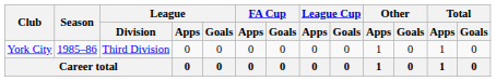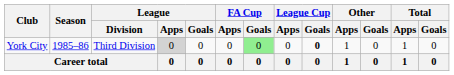York City | League / Apps: no background -> lightgrey background
York City | FA Cup / Goals: no background -> lightgreen background
York City | League Cup / Goals: normal -> bold
